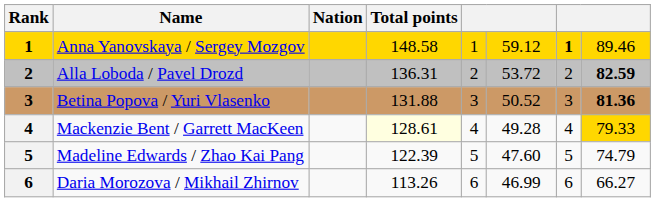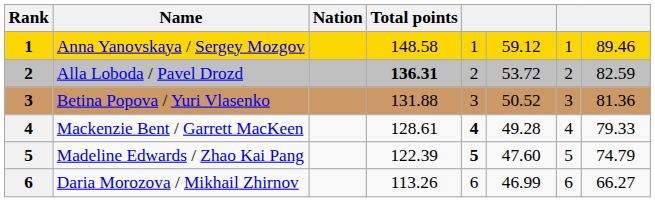Anna Yanovskaya / Sergey Mozgov | column 7: bold -> normal
Alla Loboda / Pavel Drozd | Total points: normal -> bold
Alla Loboda / Pavel Drozd | column 8: bold -> normal
Betina Popova / Yuri Vlasenko | column 8: bold -> normal
Mackenzie Bent / Garrett MacKeen | Total points: lightyellow background -> no background
Mackenzie Bent / Garrett MacKeen | column 5: normal -> bold
Mackenzie Bent / Garrett MacKeen | column 8: gold background -> no background
Madeline Edwards / Zhao Kai Pang | column 5: normal -> bold
